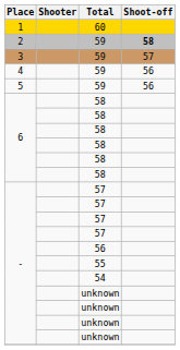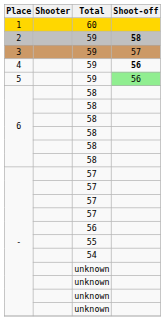4 / 59 | Shoot-off: normal -> bold
5 / 59 | Shoot-off: no background -> lightgreen background
